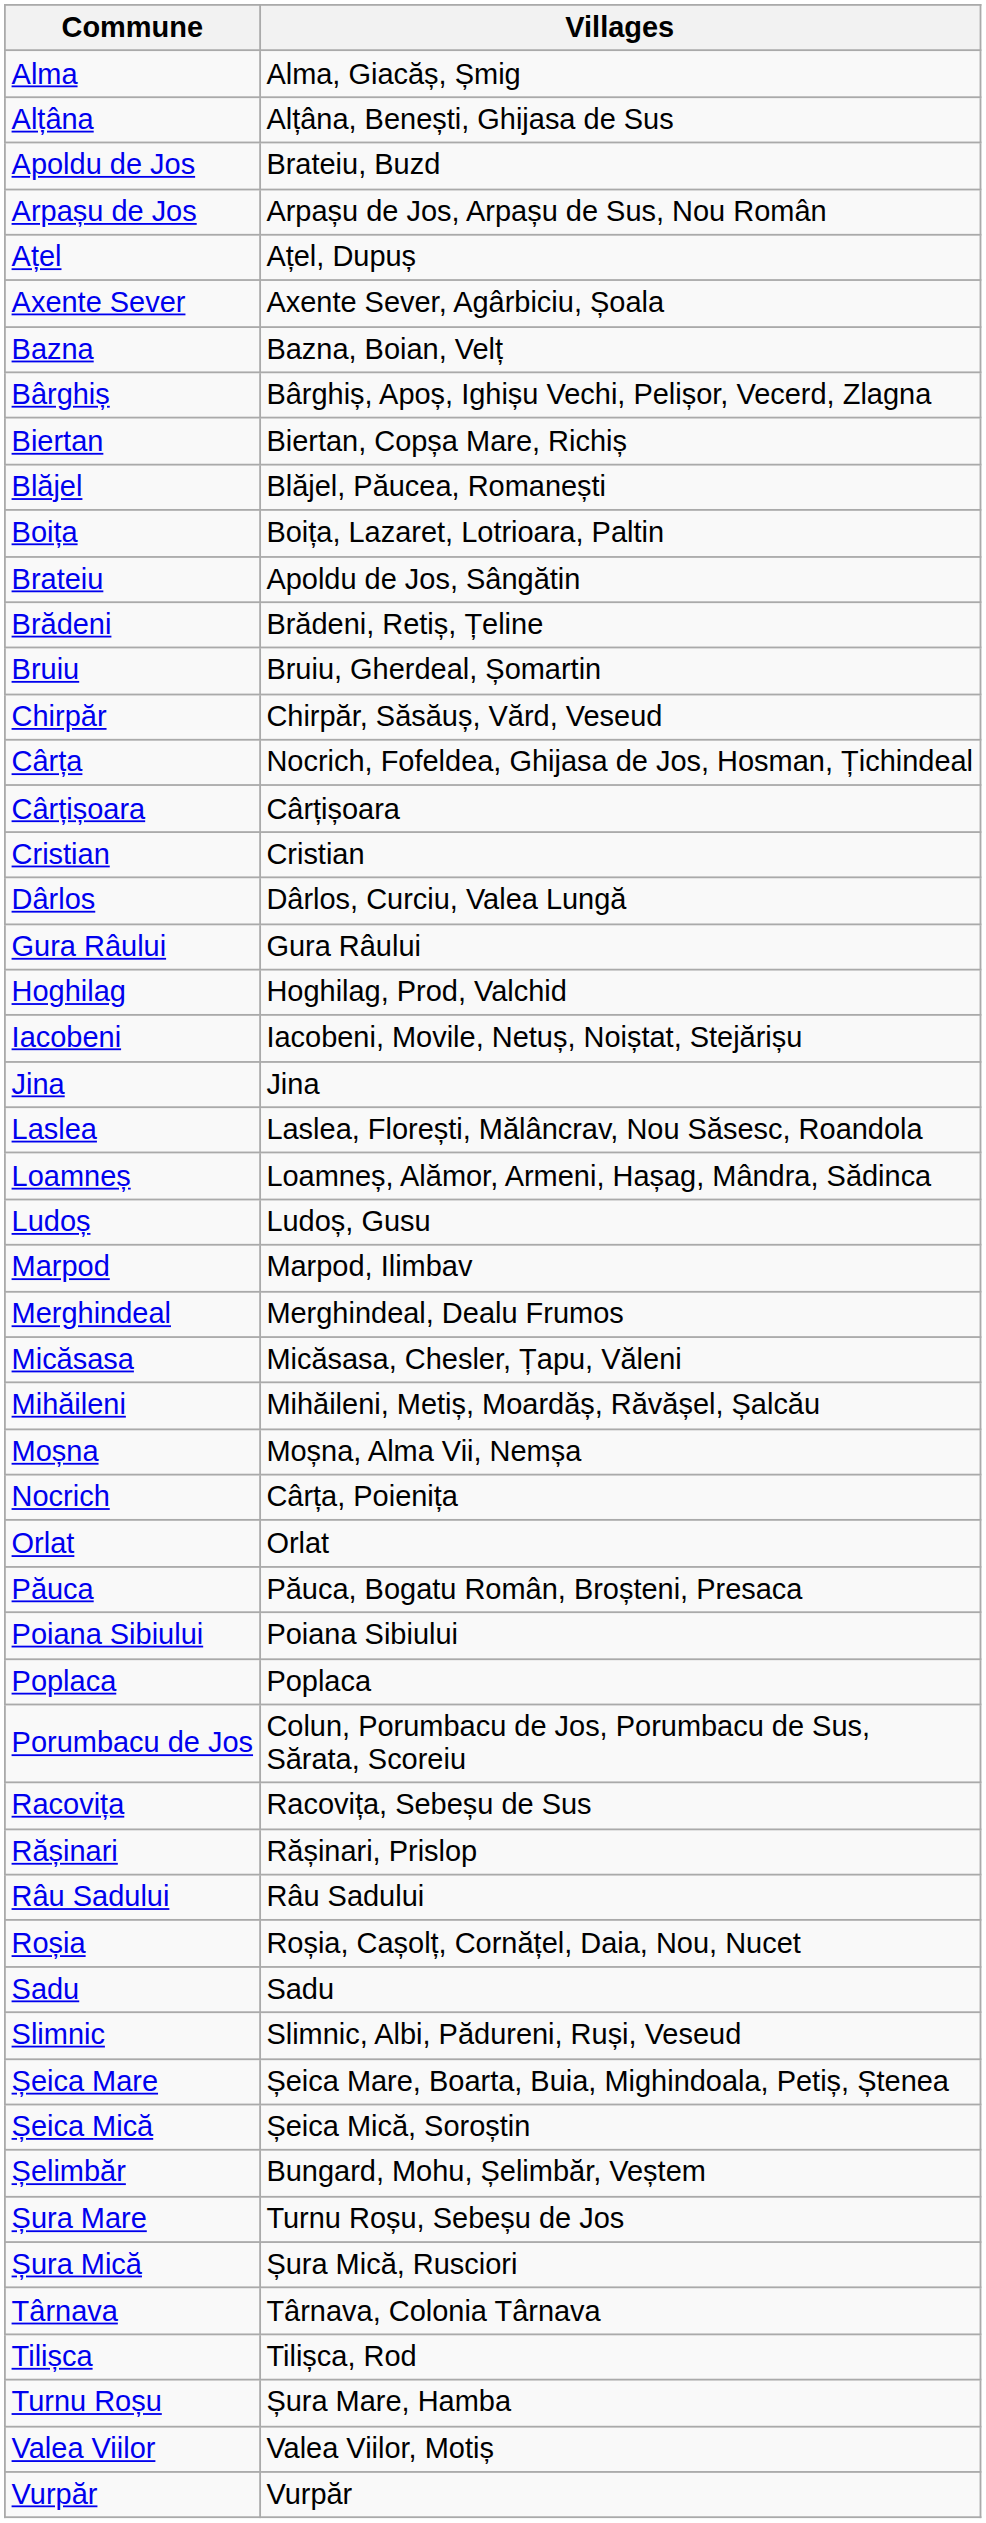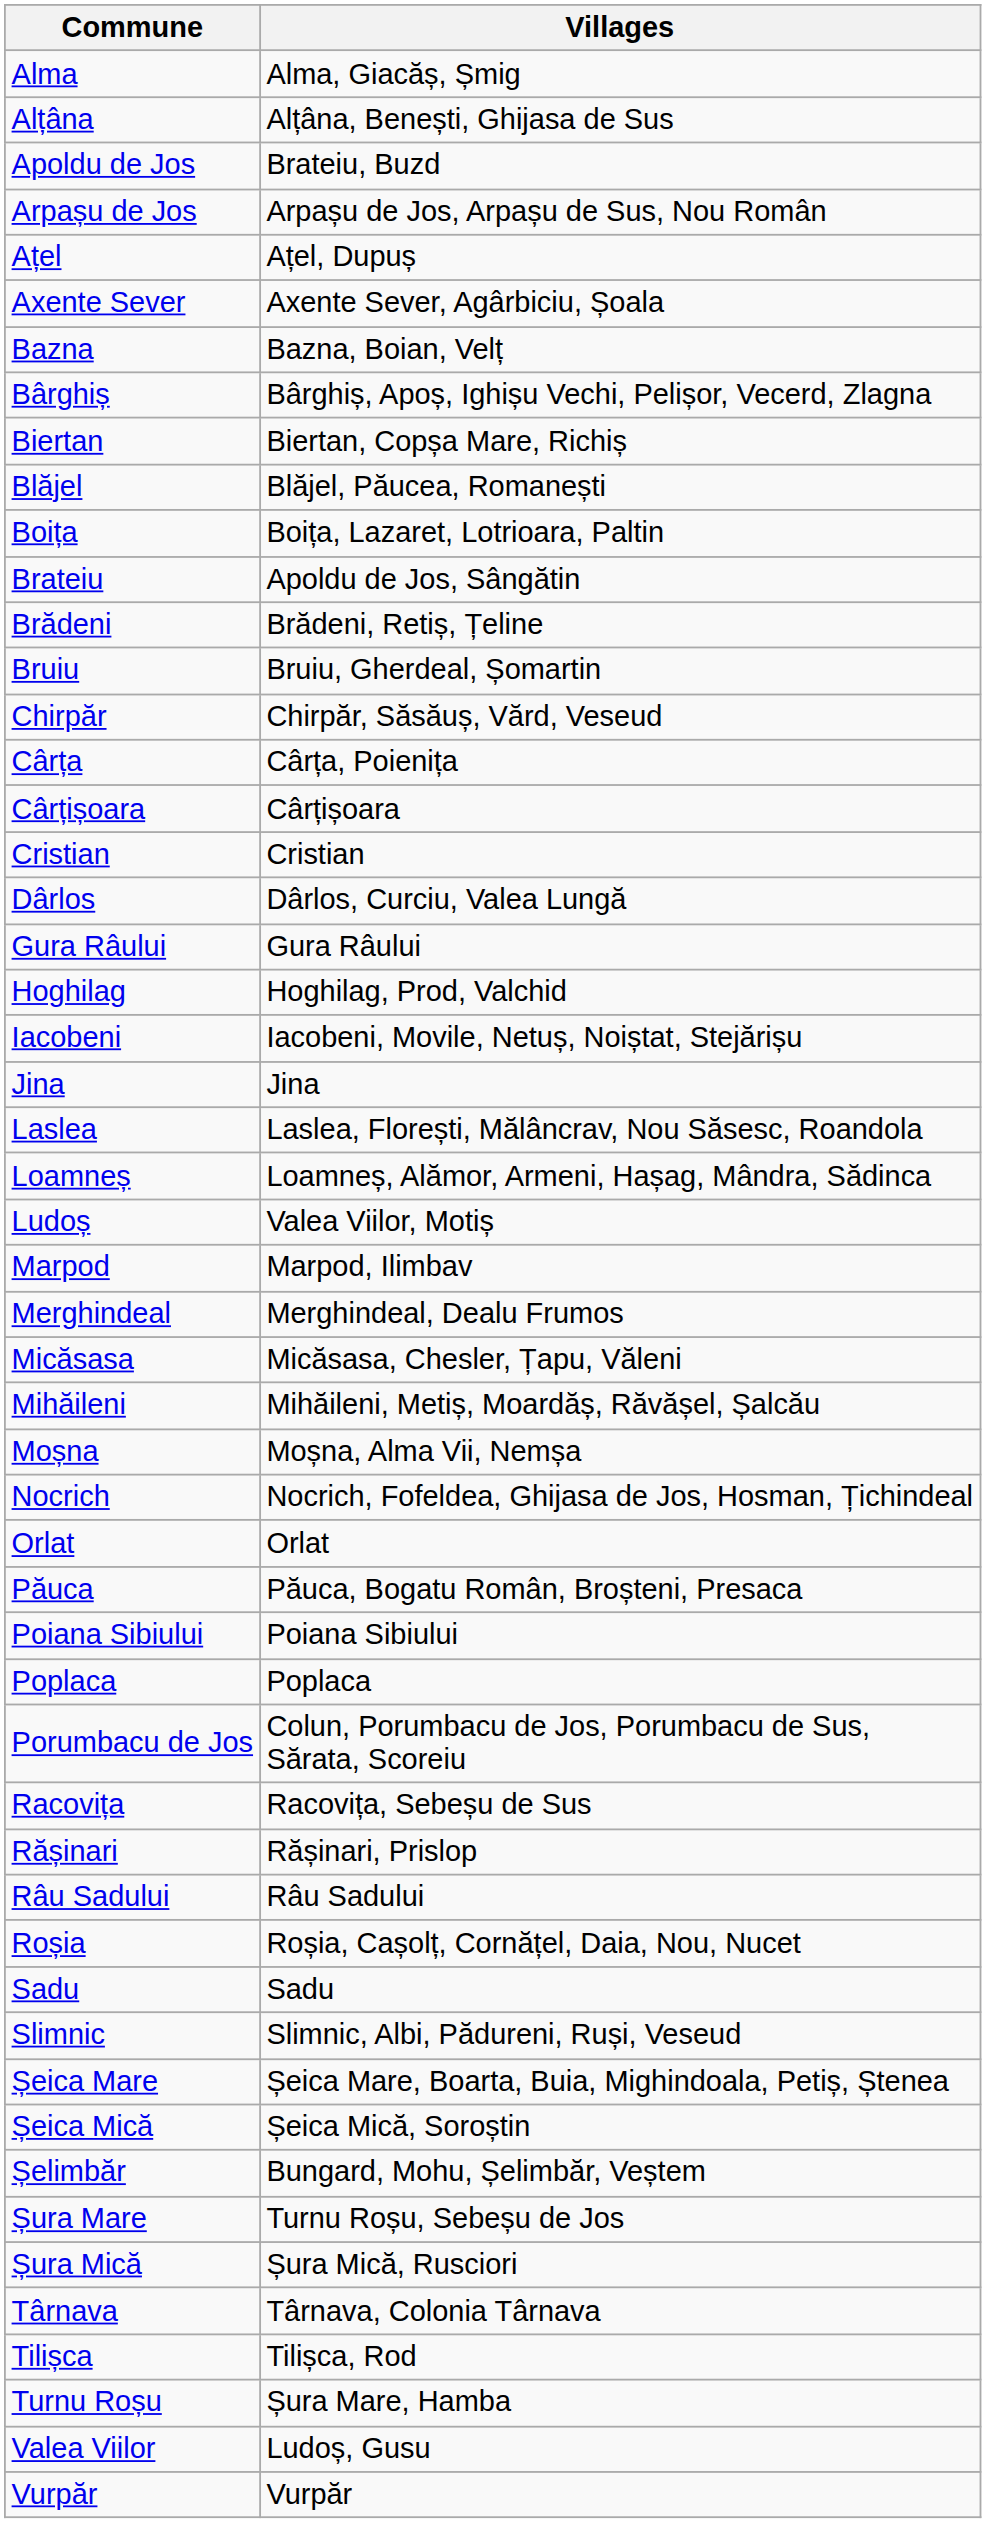Cârța | column 2: Nocrich, Fofeldea, Ghijasa de Jos, Hosman, Țichindeal -> Cârța, Poienița
Ludoș | column 2: Ludoș, Gusu -> Valea Viilor, Motiș
Nocrich | column 2: Cârța, Poienița -> Nocrich, Fofeldea, Ghijasa de Jos, Hosman, Țichindeal
Valea Viilor | column 2: Valea Viilor, Motiș -> Ludoș, Gusu
